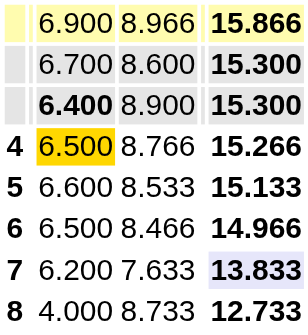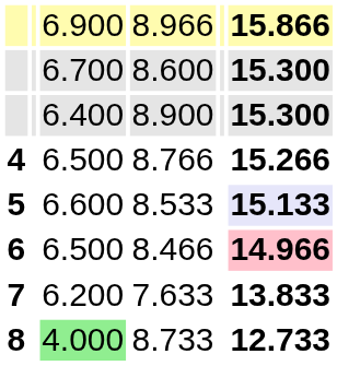8.900 | column 2: bold -> normal
8.766 | column 2: gold background -> no background
8.533 | column 4: no background -> lavender background
8.466 | column 4: no background -> pink background
7.633 | column 4: lavender background -> no background
8.733 | column 2: no background -> lightgreen background
